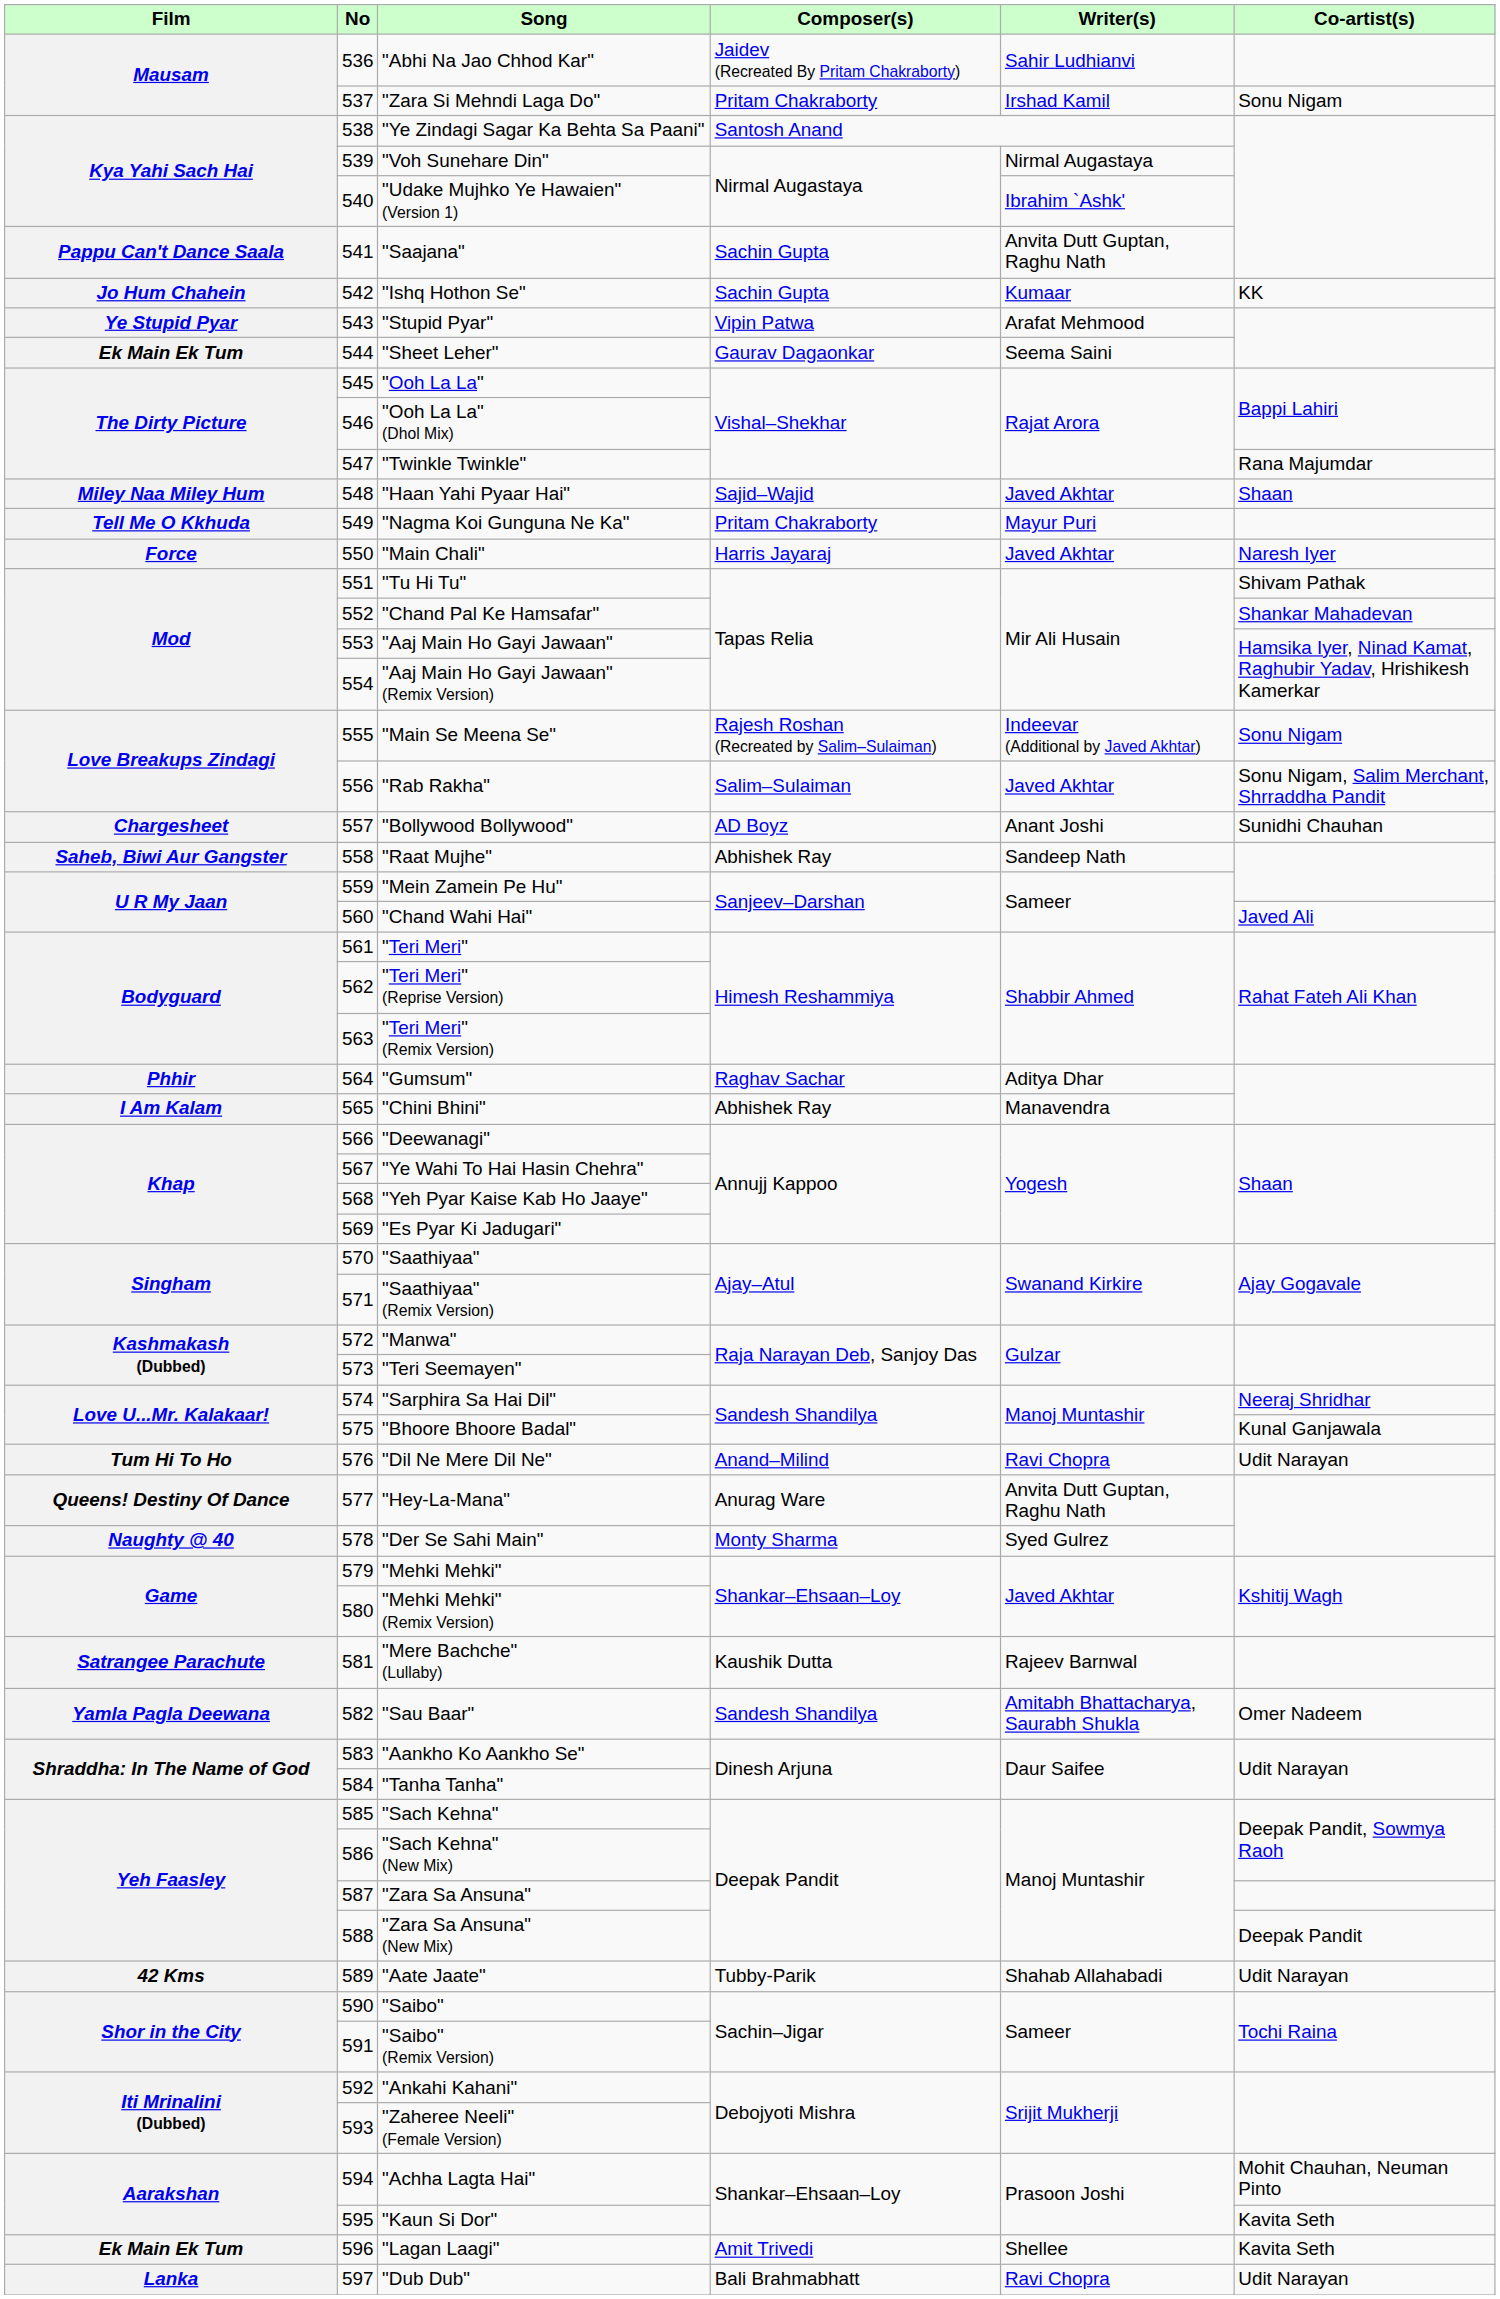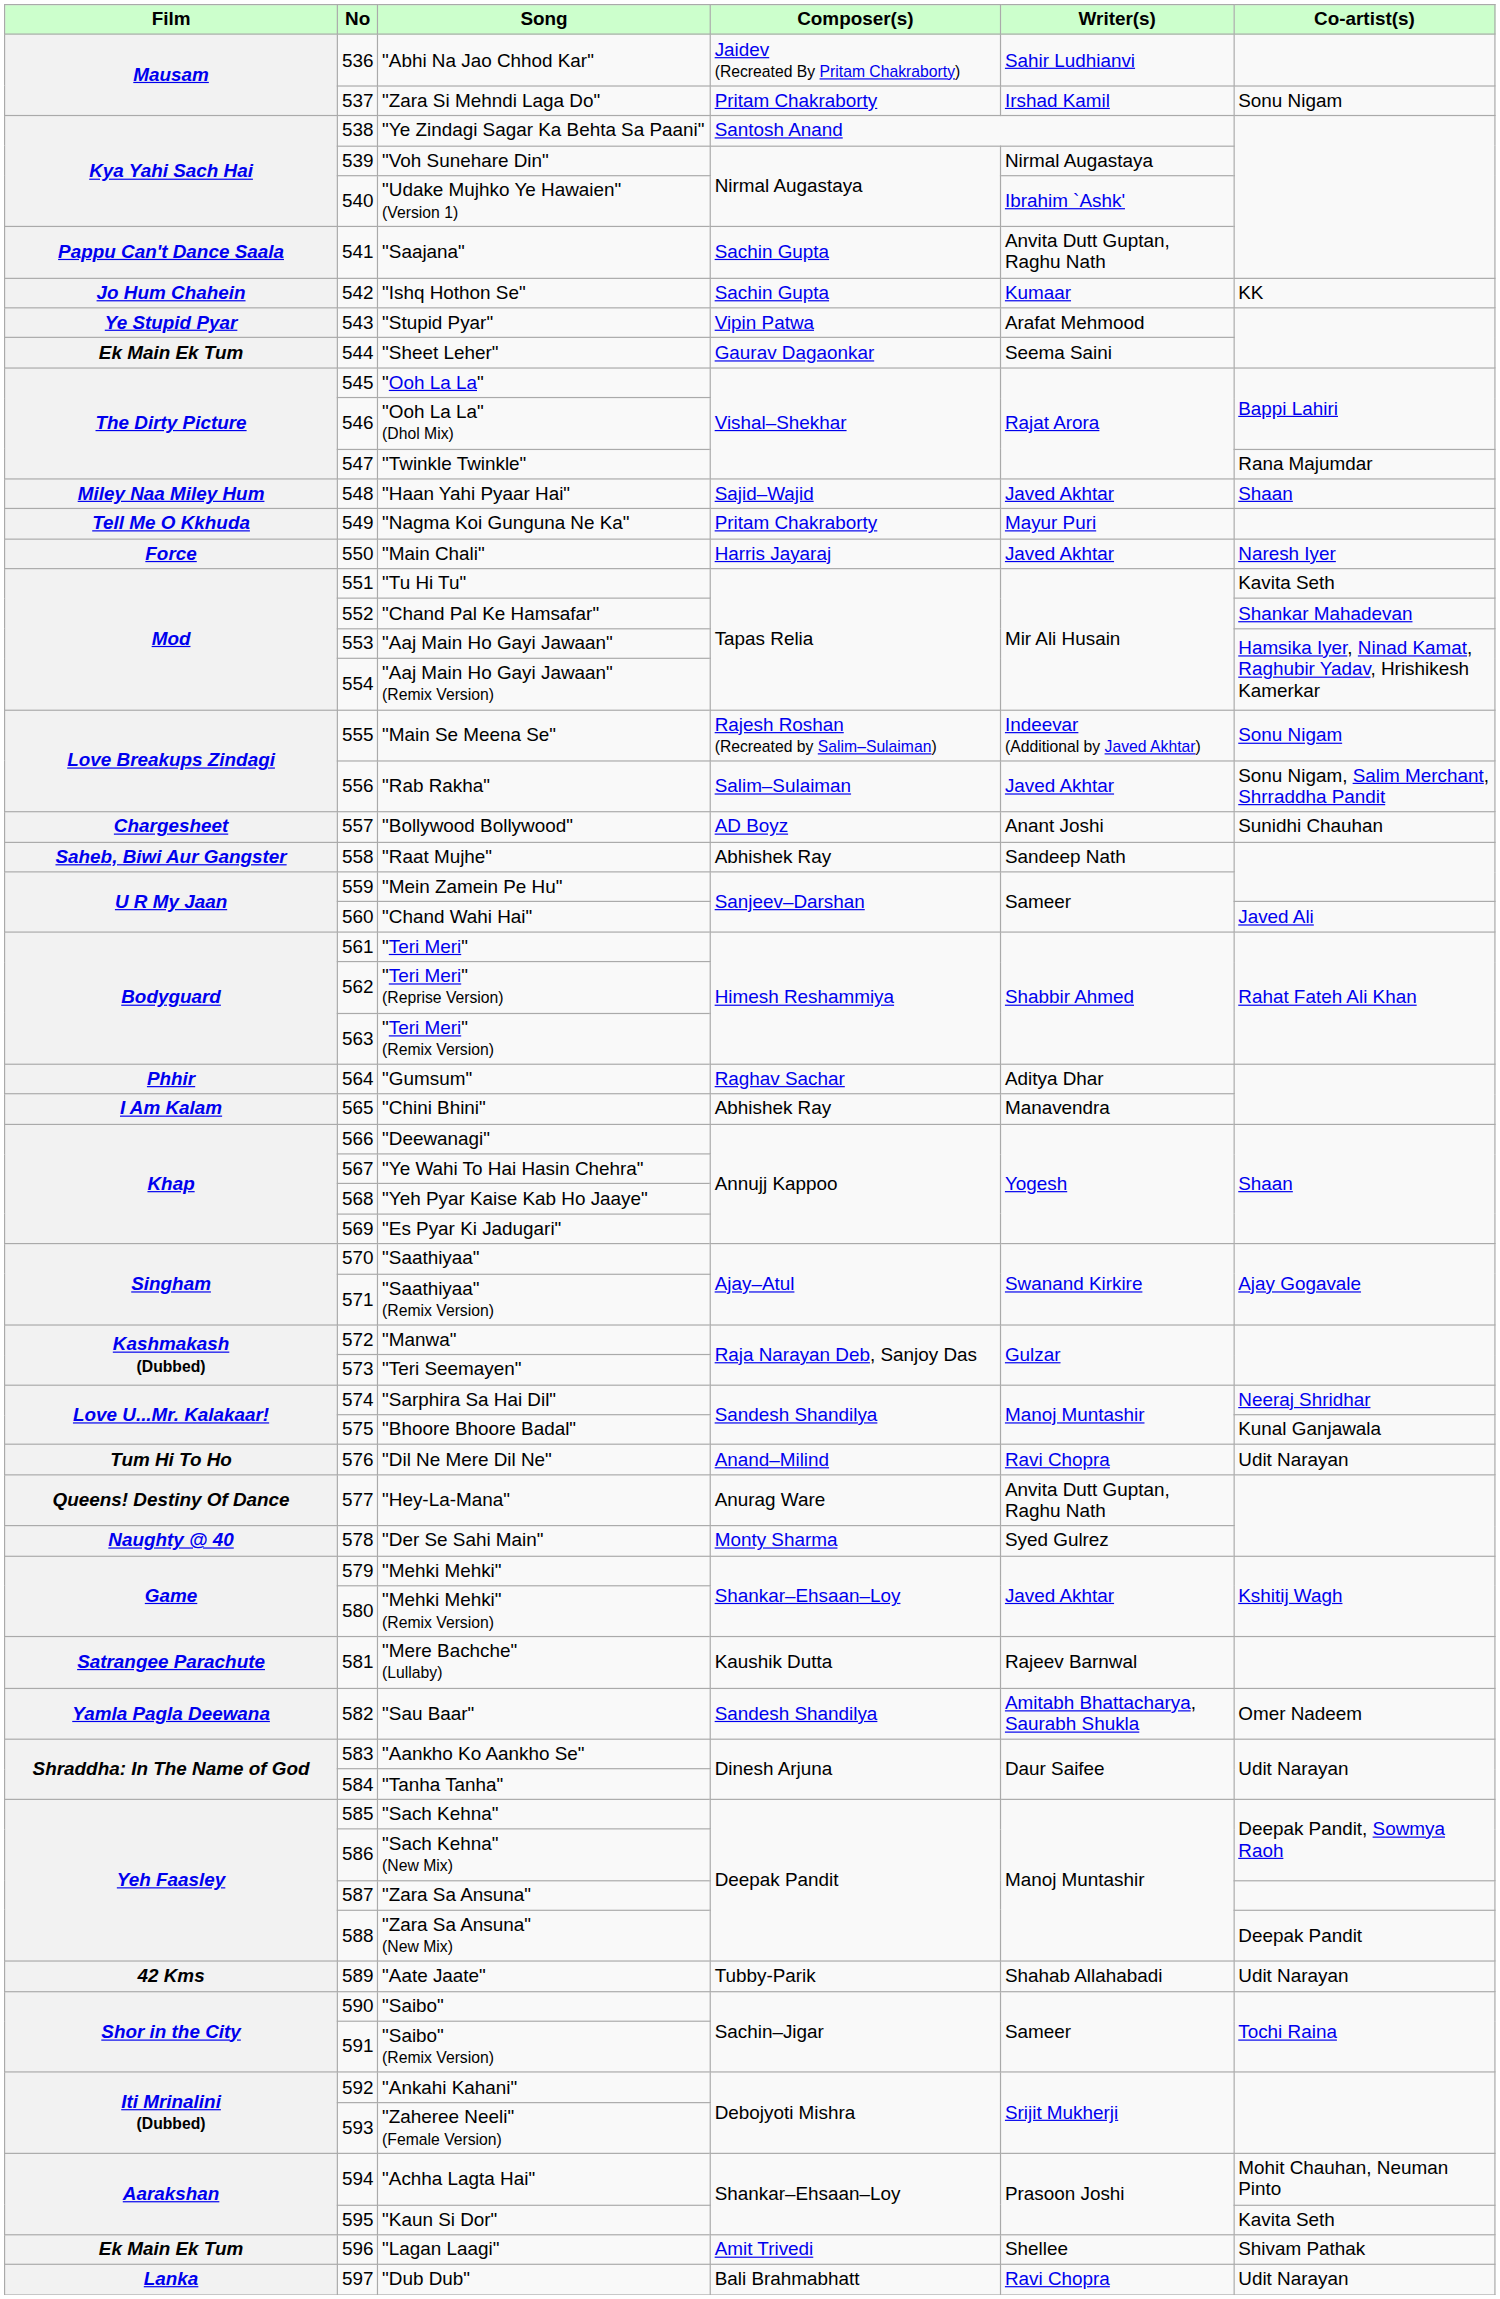"Tu Hi Tu" | Co-artist(s): Shivam Pathak -> Kavita Seth
"Lagan Laagi" | Co-artist(s): Kavita Seth -> Shivam Pathak
